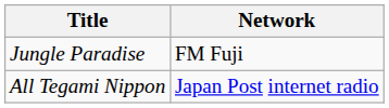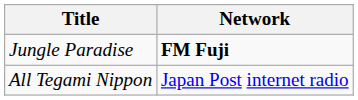Jungle Paradise | Network: normal -> bold
